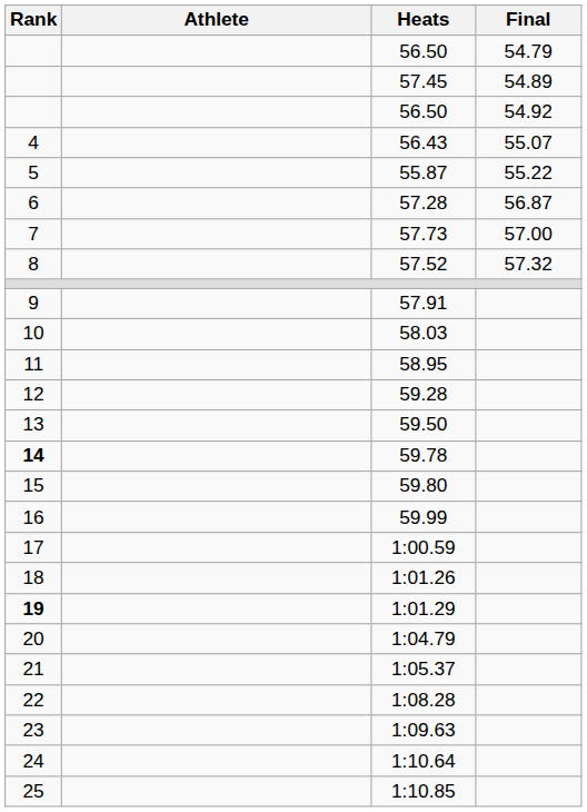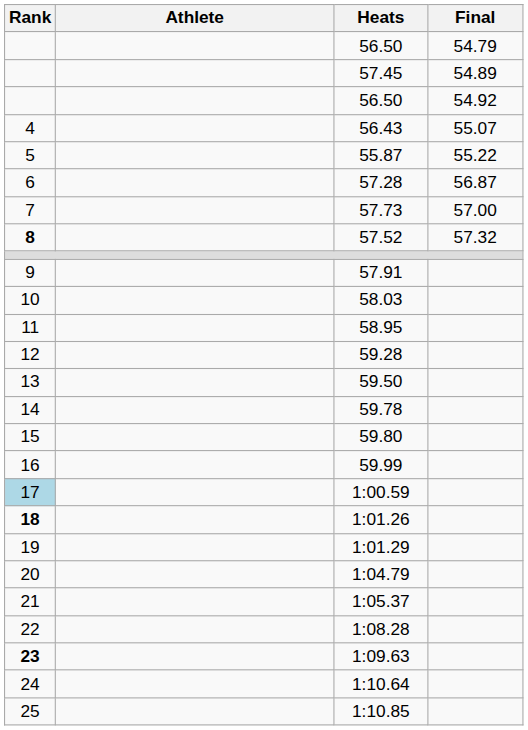57.52 | Rank: normal -> bold
59.78 | Rank: bold -> normal
1:00.59 | Rank: no background -> lightblue background
1:01.26 | Rank: normal -> bold
1:01.29 | Rank: bold -> normal
1:09.63 | Rank: normal -> bold
